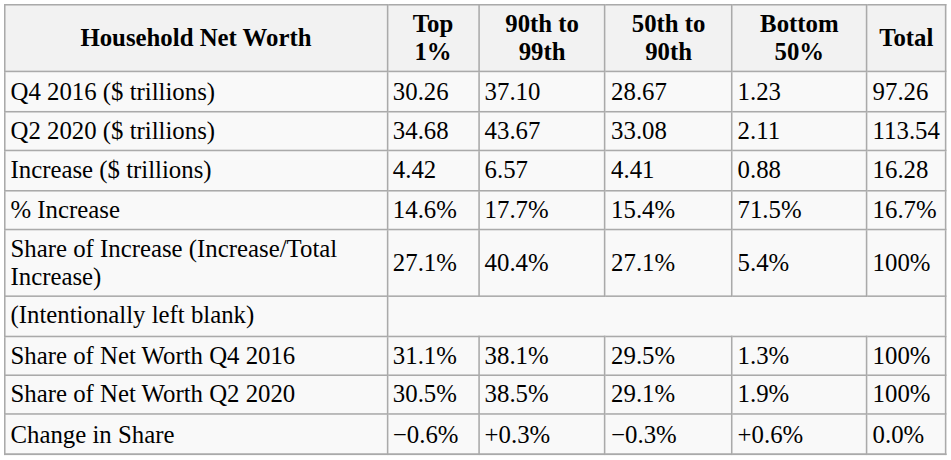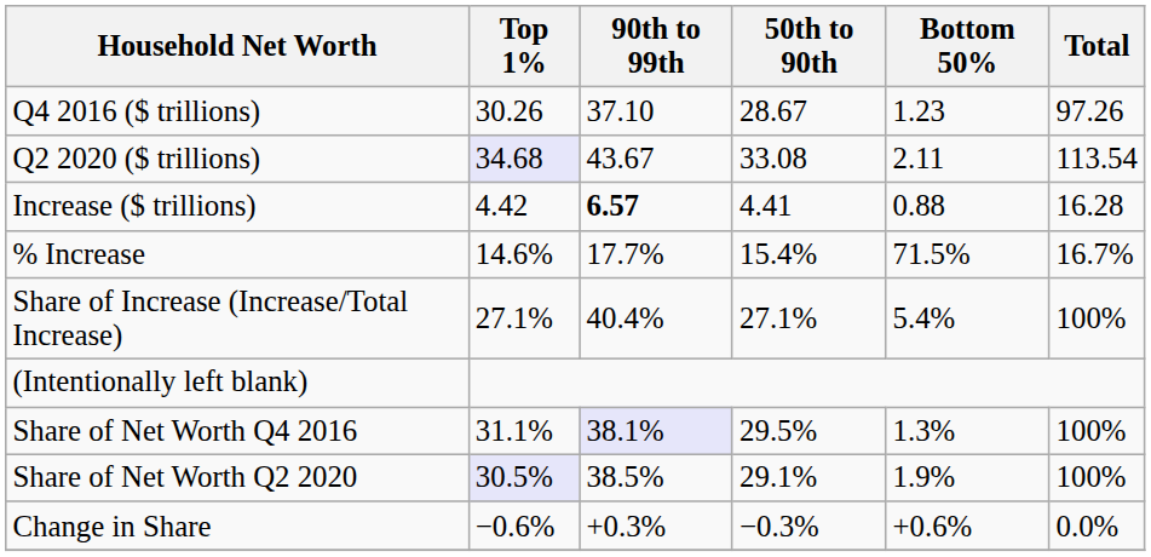Q2 2020 ($ trillions) | Top 1%: no background -> lavender background
Increase ($ trillions) | 90th to 99th: normal -> bold
Share of Net Worth Q4 2016 | 90th to 99th: no background -> lavender background
Share of Net Worth Q2 2020 | Top 1%: no background -> lavender background
